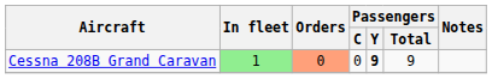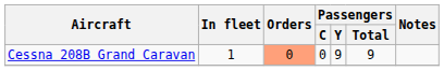Cessna 208B Grand Caravan | In fleet: lightgreen background -> no background
Cessna 208B Grand Caravan | Passengers / Y: bold -> normal
